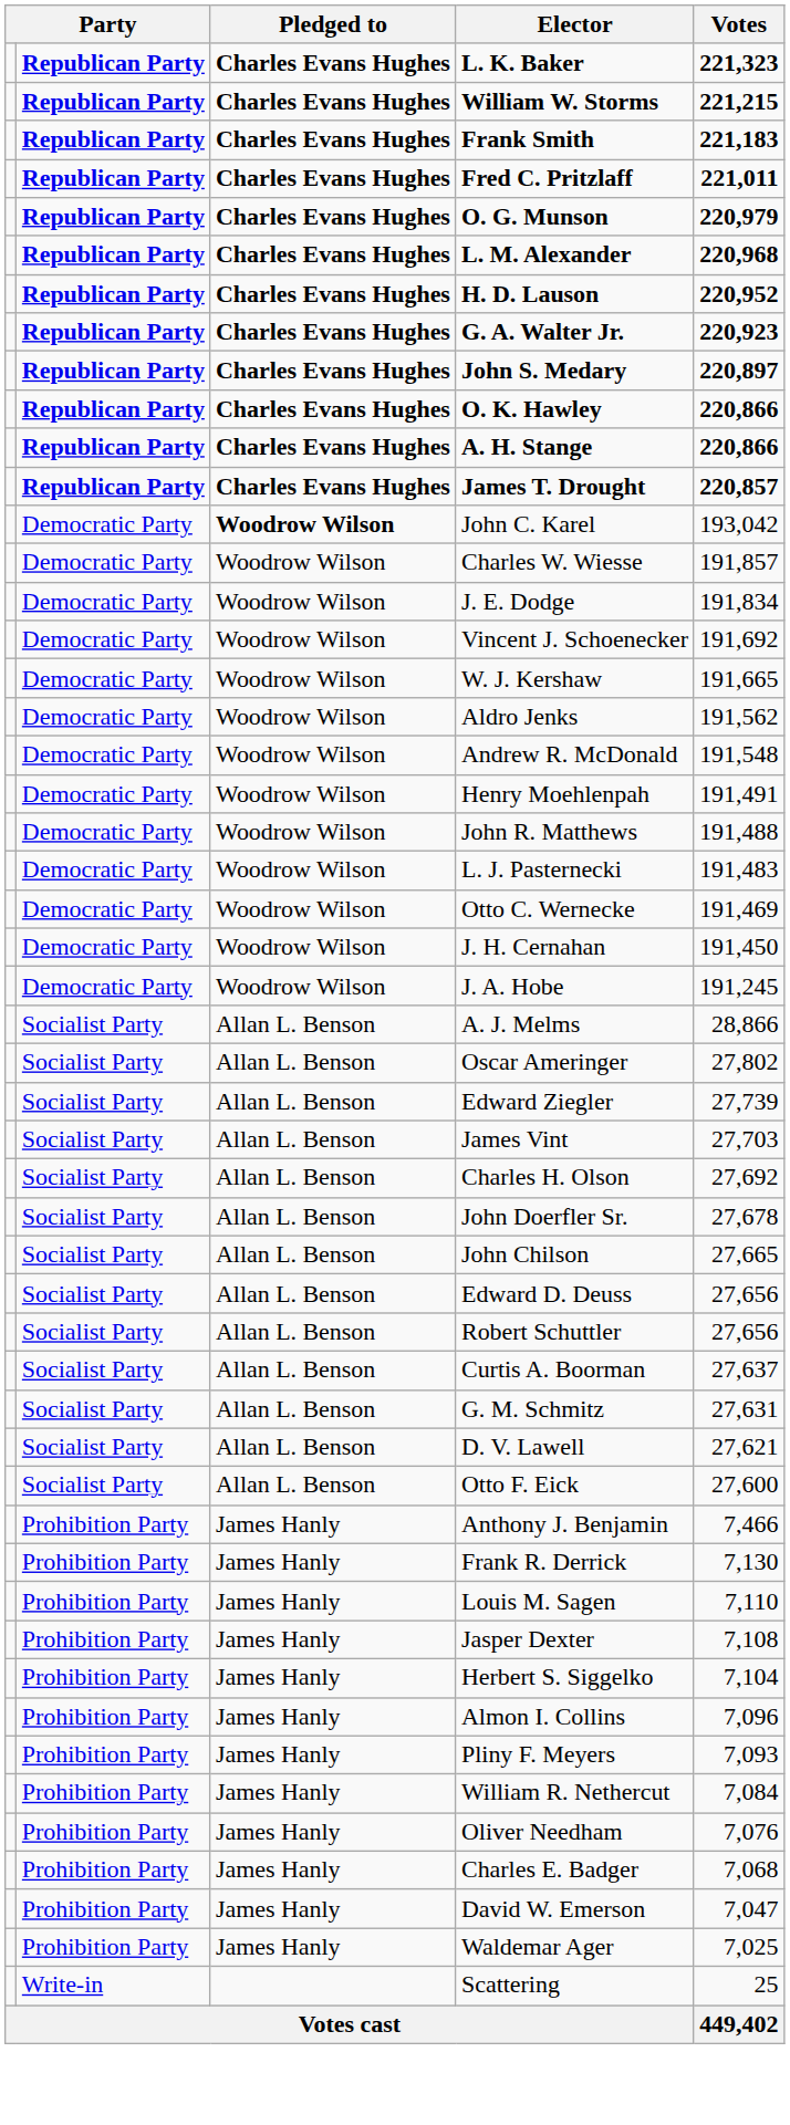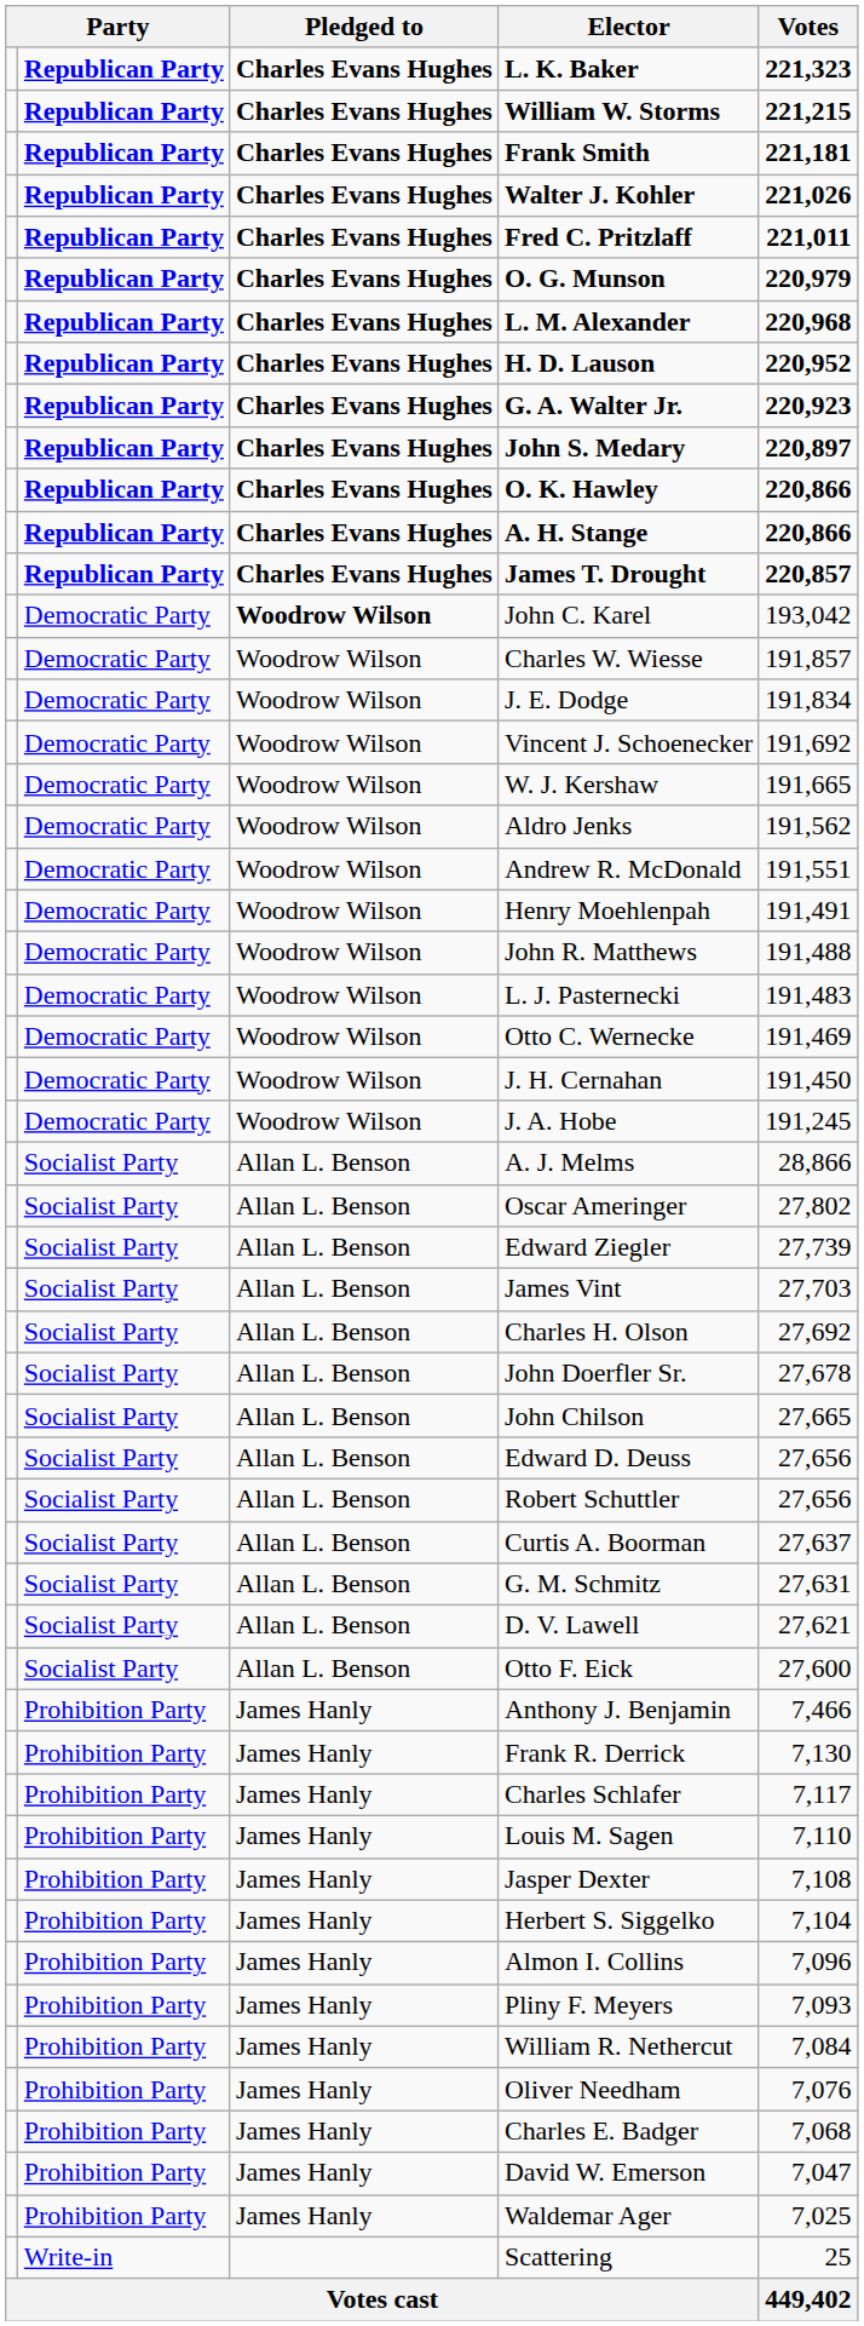Frank Smith | Votes: 221,183 -> 221,181
+ row: Republican Party | Charles Evans Hughes | Walter J. Kohler | 221,026
Andrew R. McDonald | Votes: 191,548 -> 191,551
+ row: Prohibition Party | James Hanly | Charles Schlafer | 7,117
